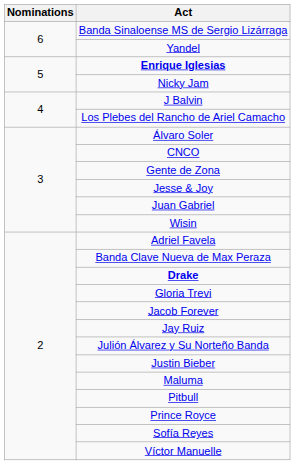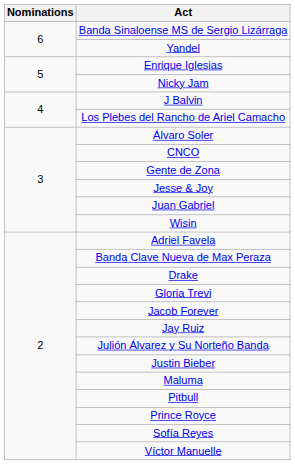Enrique Iglesias | Act: bold -> normal
Drake | Act: bold -> normal
